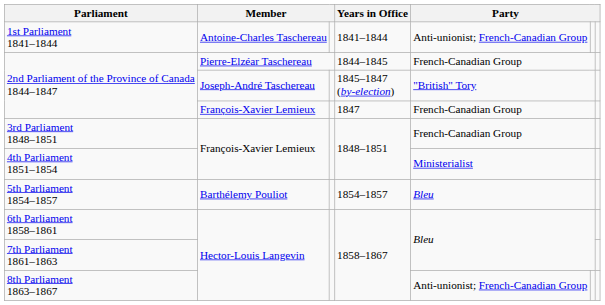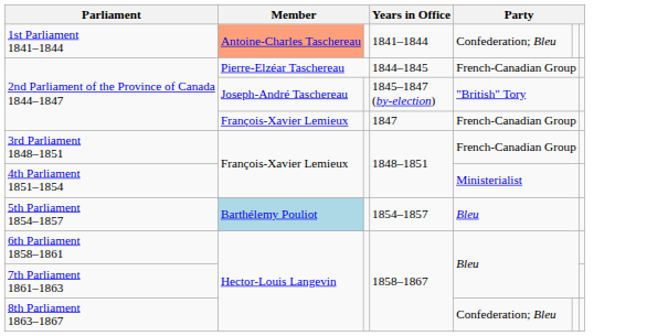1st Parliament 1841–1844 | column 2: no background -> lightsalmon background
1st Parliament 1841–1844 | column 5: Anti-unionist; French-Canadian Group -> Confederation; Bleu
5th Parliament 1854–1857 | column 2: no background -> lightblue background
8th Parliament 1863–1867 | column 5: Anti-unionist; French-Canadian Group -> Confederation; Bleu
